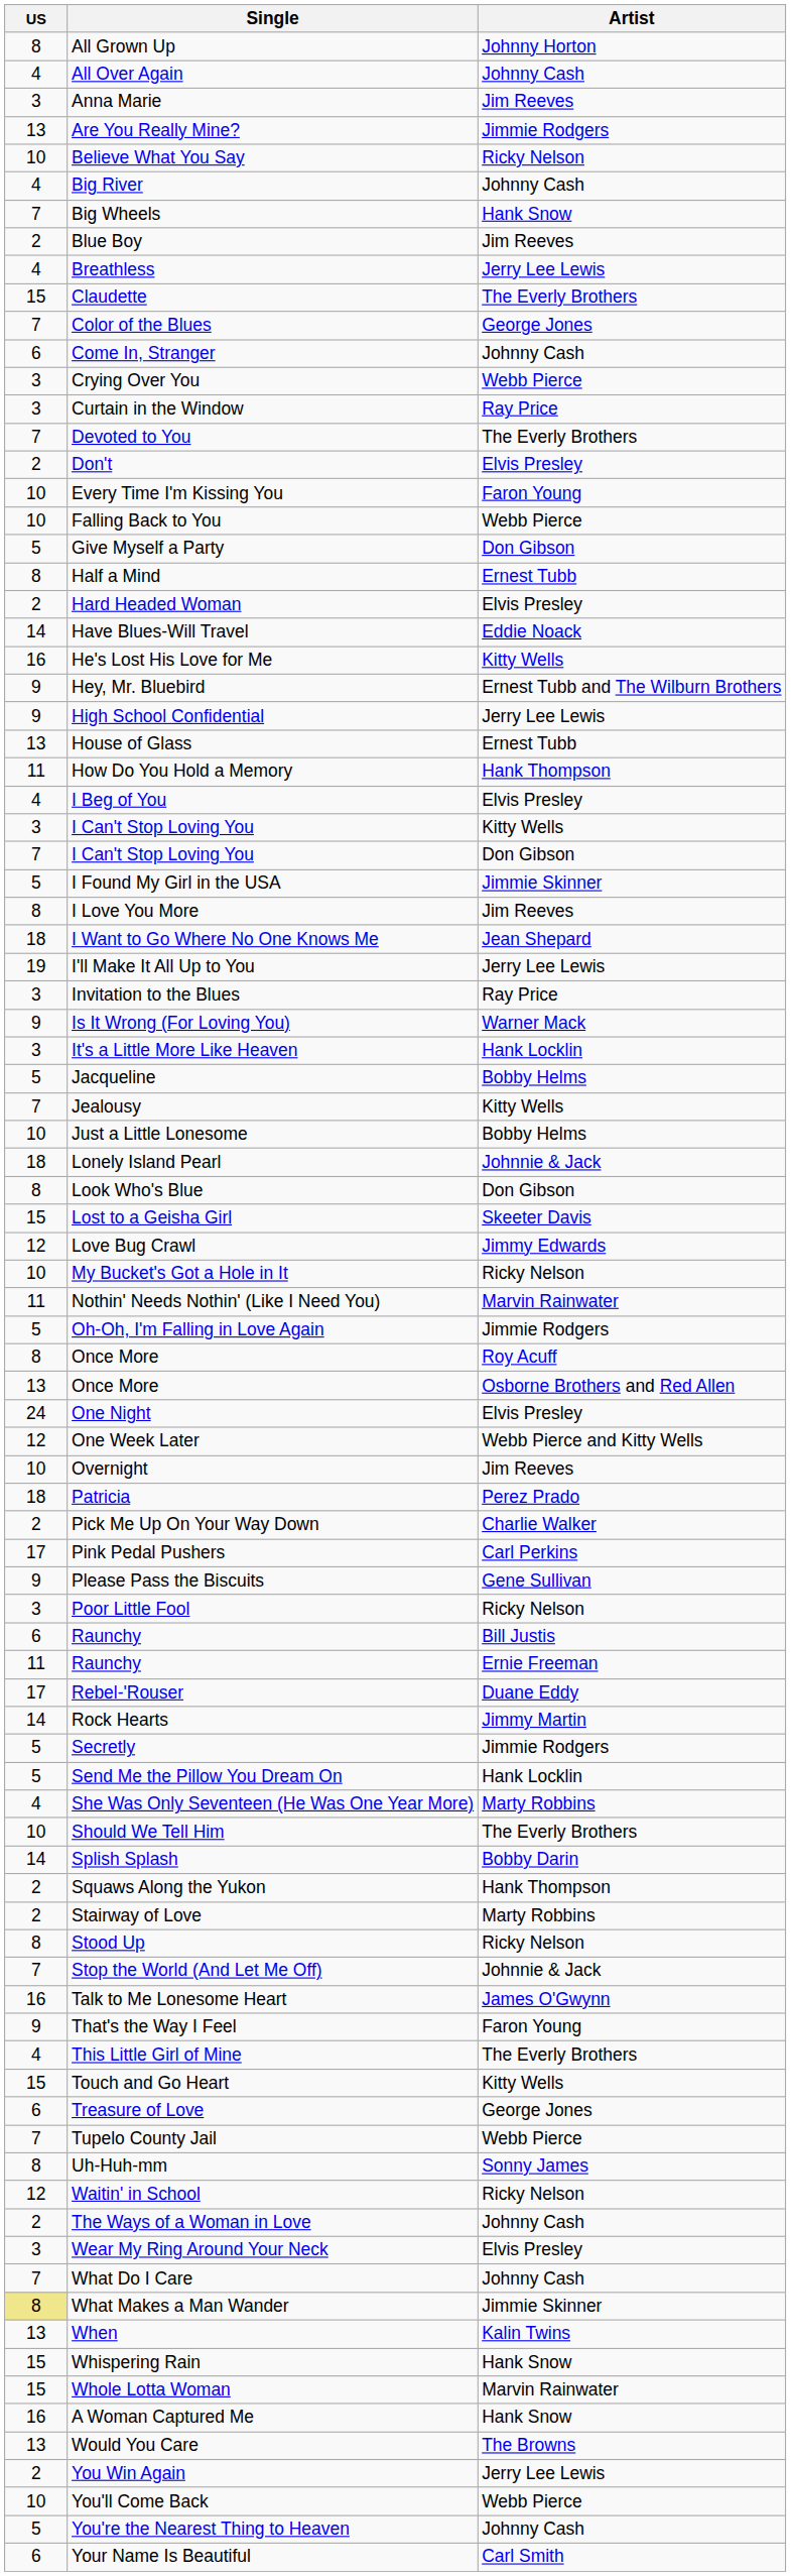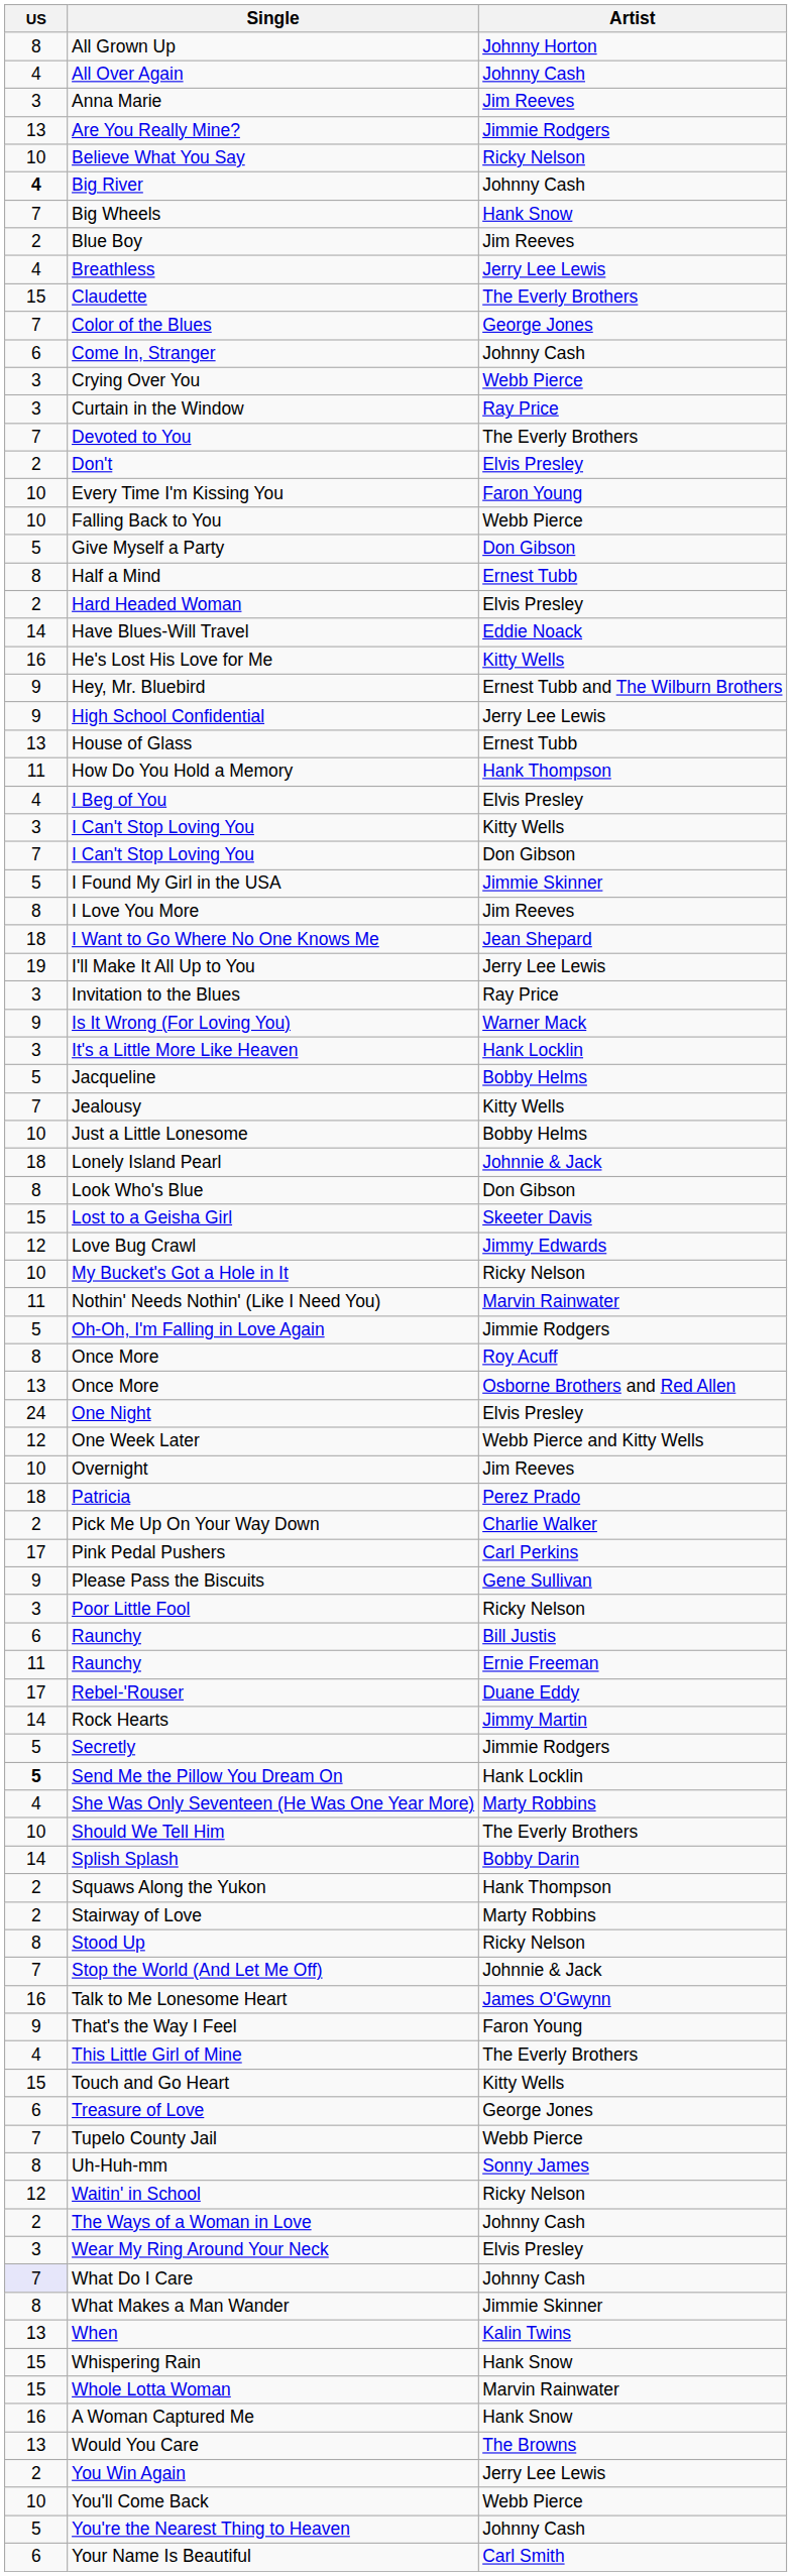Big River | US: normal -> bold
Send Me the Pillow You Dream On | US: normal -> bold
What Do I Care | US: no background -> lavender background
What Makes a Man Wander | US: khaki background -> no background
